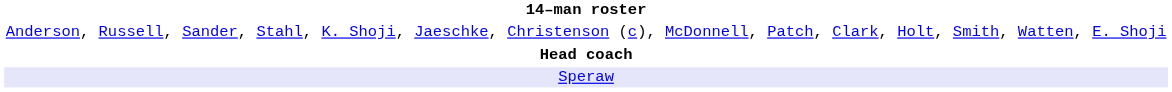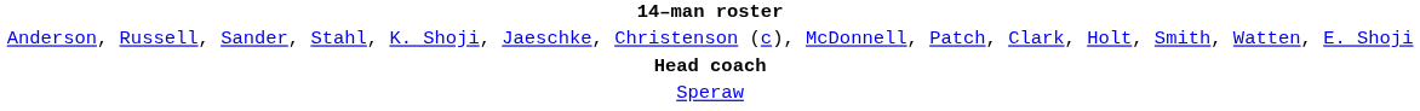row 4 | column 1: lavender background -> no background
